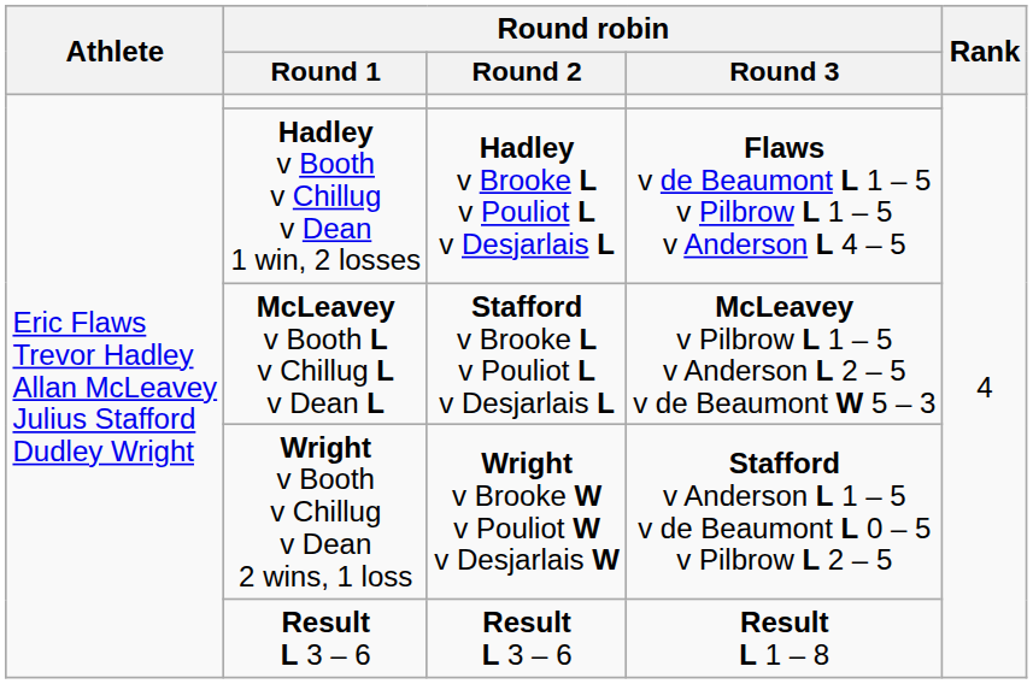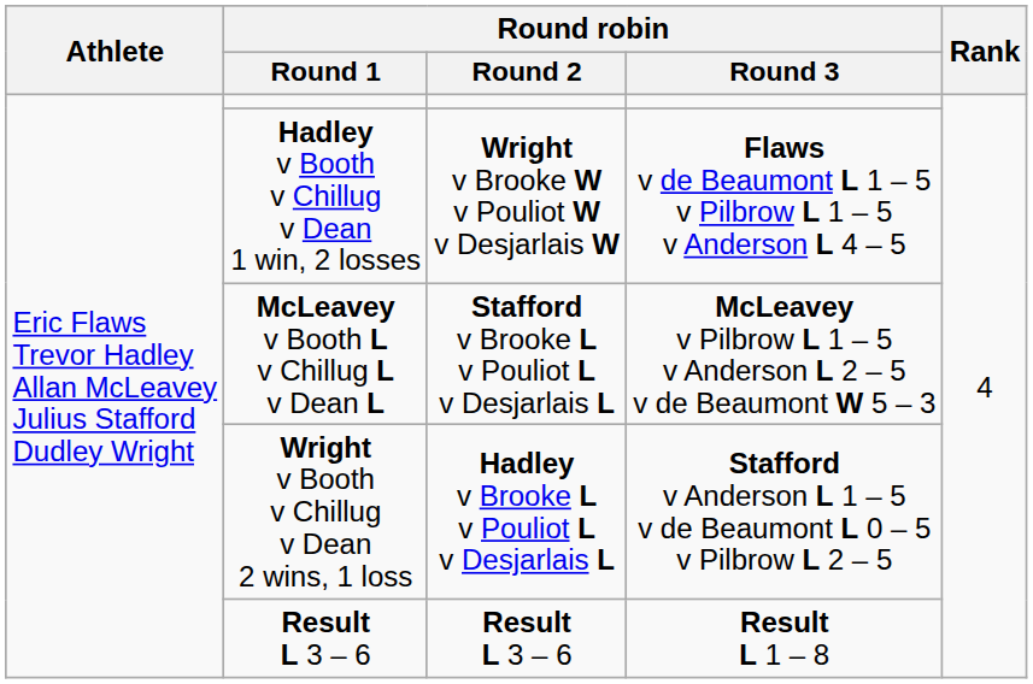Hadley v Booth v Chillug v Dean 1 win, 2 losses | Round robin / Round 2: Hadley v Brooke L v Pouliot L v Desjarlais L -> Wright v Brooke W v Pouliot W v Desjarlais W
Wright v Booth v Chillug v Dean 2 wins, 1 loss | Round robin / Round 2: Wright v Brooke W v Pouliot W v Desjarlais W -> Hadley v Brooke L v Pouliot L v Desjarlais L
